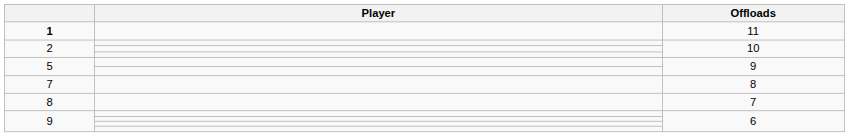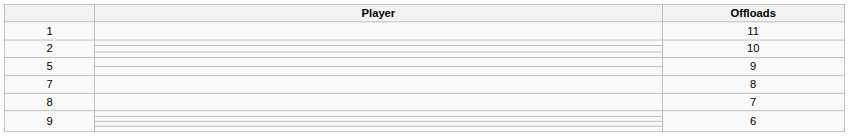1 | column 1: bold -> normal
